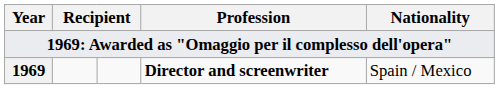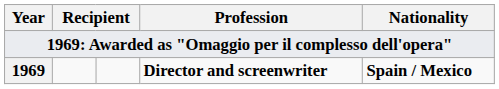1969 | Nationality: normal -> bold
